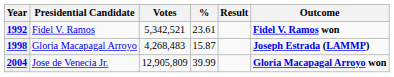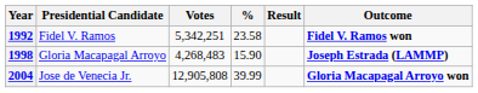1992 | Votes: 5,342,521 -> 5,342,251
1992 | %: 23.61 -> 23.58
1998 | %: 15.87 -> 15.90
2004 | Votes: 12,905,809 -> 12,905,808
